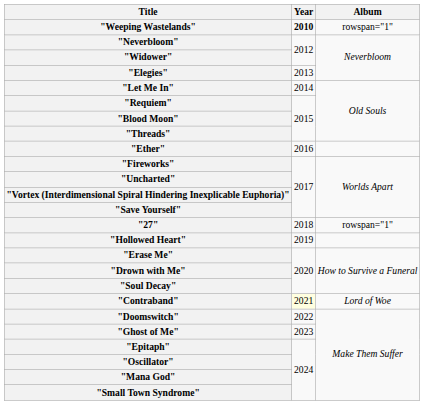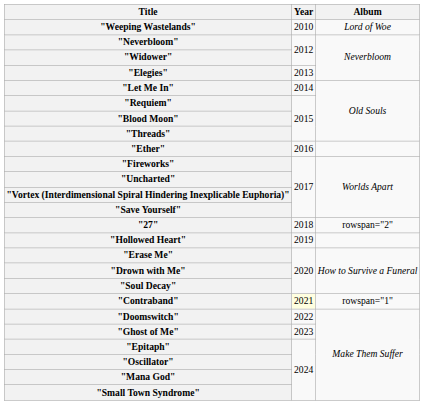"Weeping Wastelands" | Year: bold -> normal
"Weeping Wastelands" | Album: rowspan="1" -> Lord of Woe
"27" | Album: rowspan="1" -> rowspan="2"
"Contraband" | Album: Lord of Woe -> rowspan="1"
